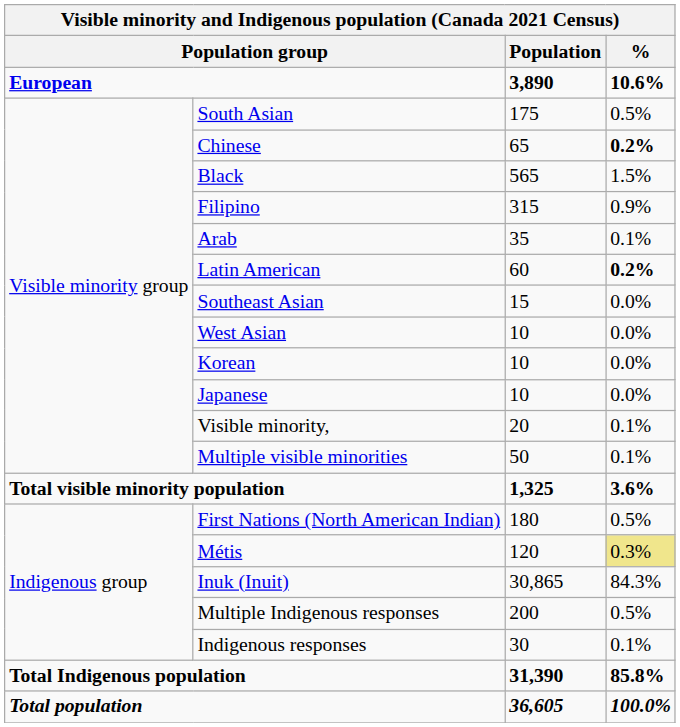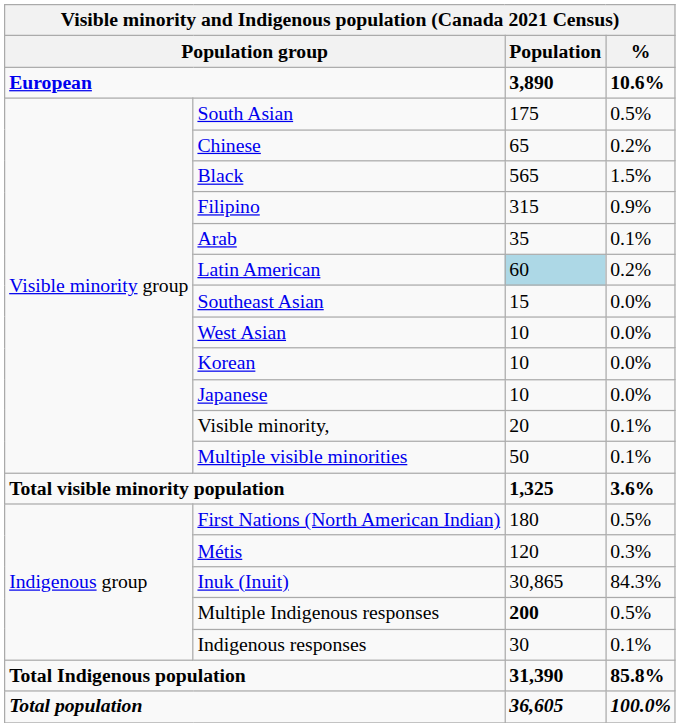Chinese | %: bold -> normal
Latin American | Population: no background -> lightblue background
Latin American | %: bold -> normal
Métis | %: khaki background -> no background
Multiple Indigenous responses | Population: normal -> bold
